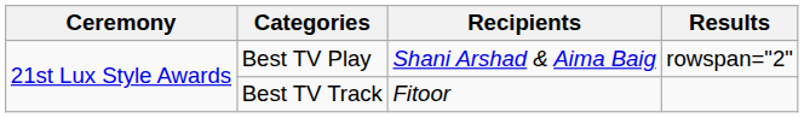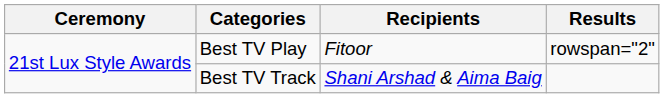Best TV Play | Recipients: Shani Arshad & Aima Baig -> Fitoor
Best TV Track | Recipients: Fitoor -> Shani Arshad & Aima Baig
